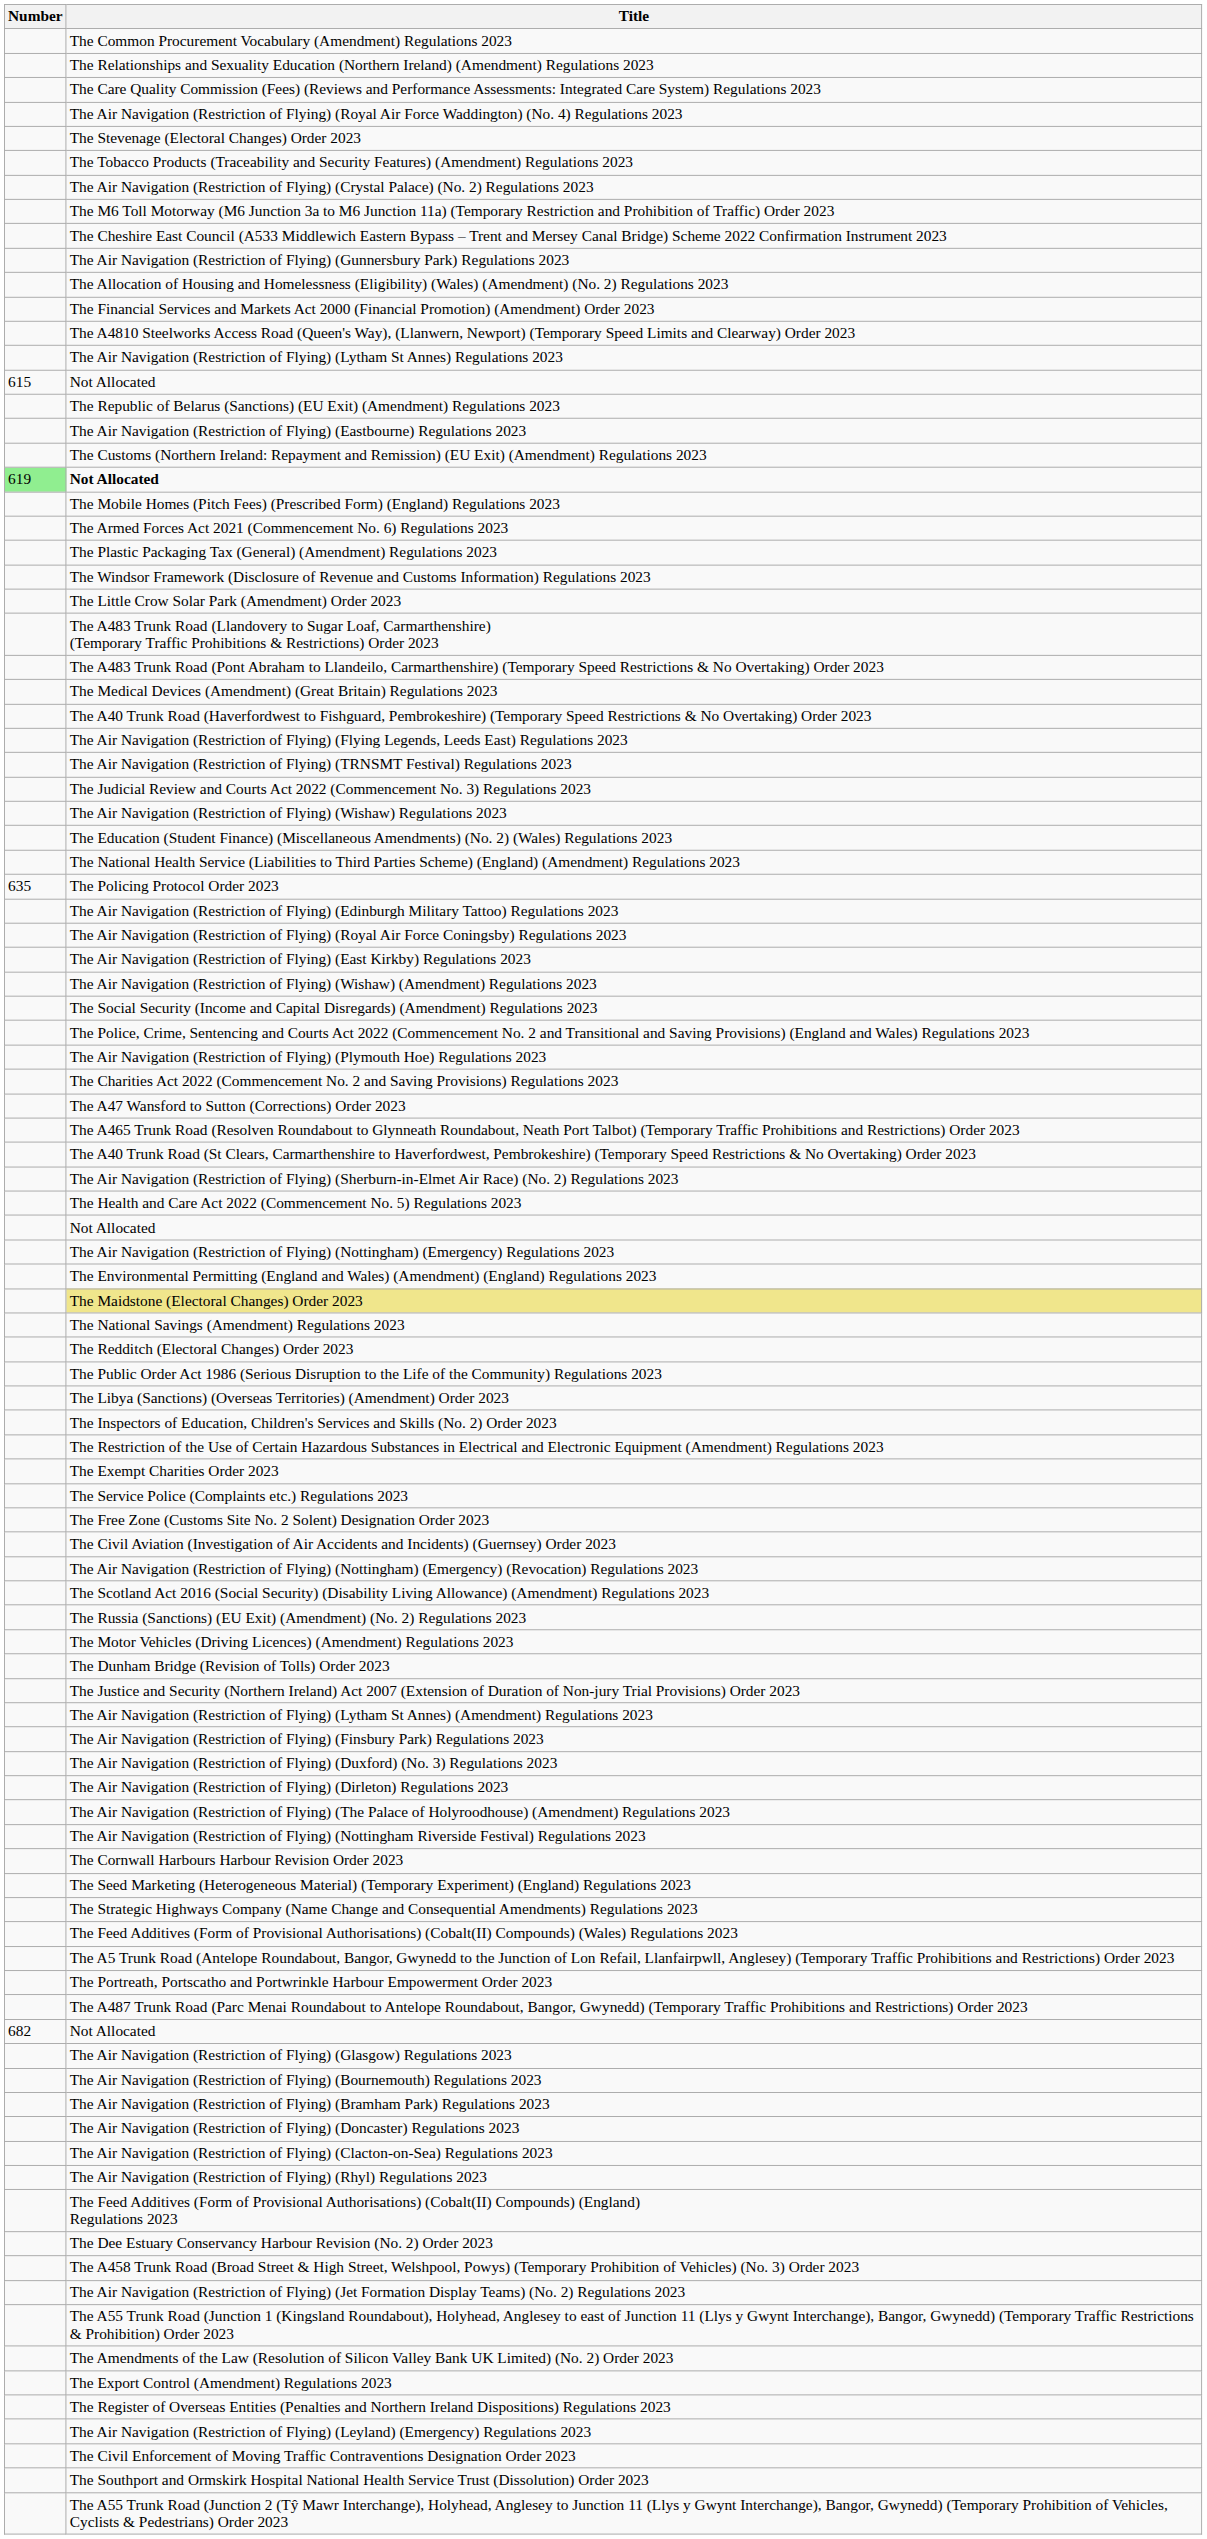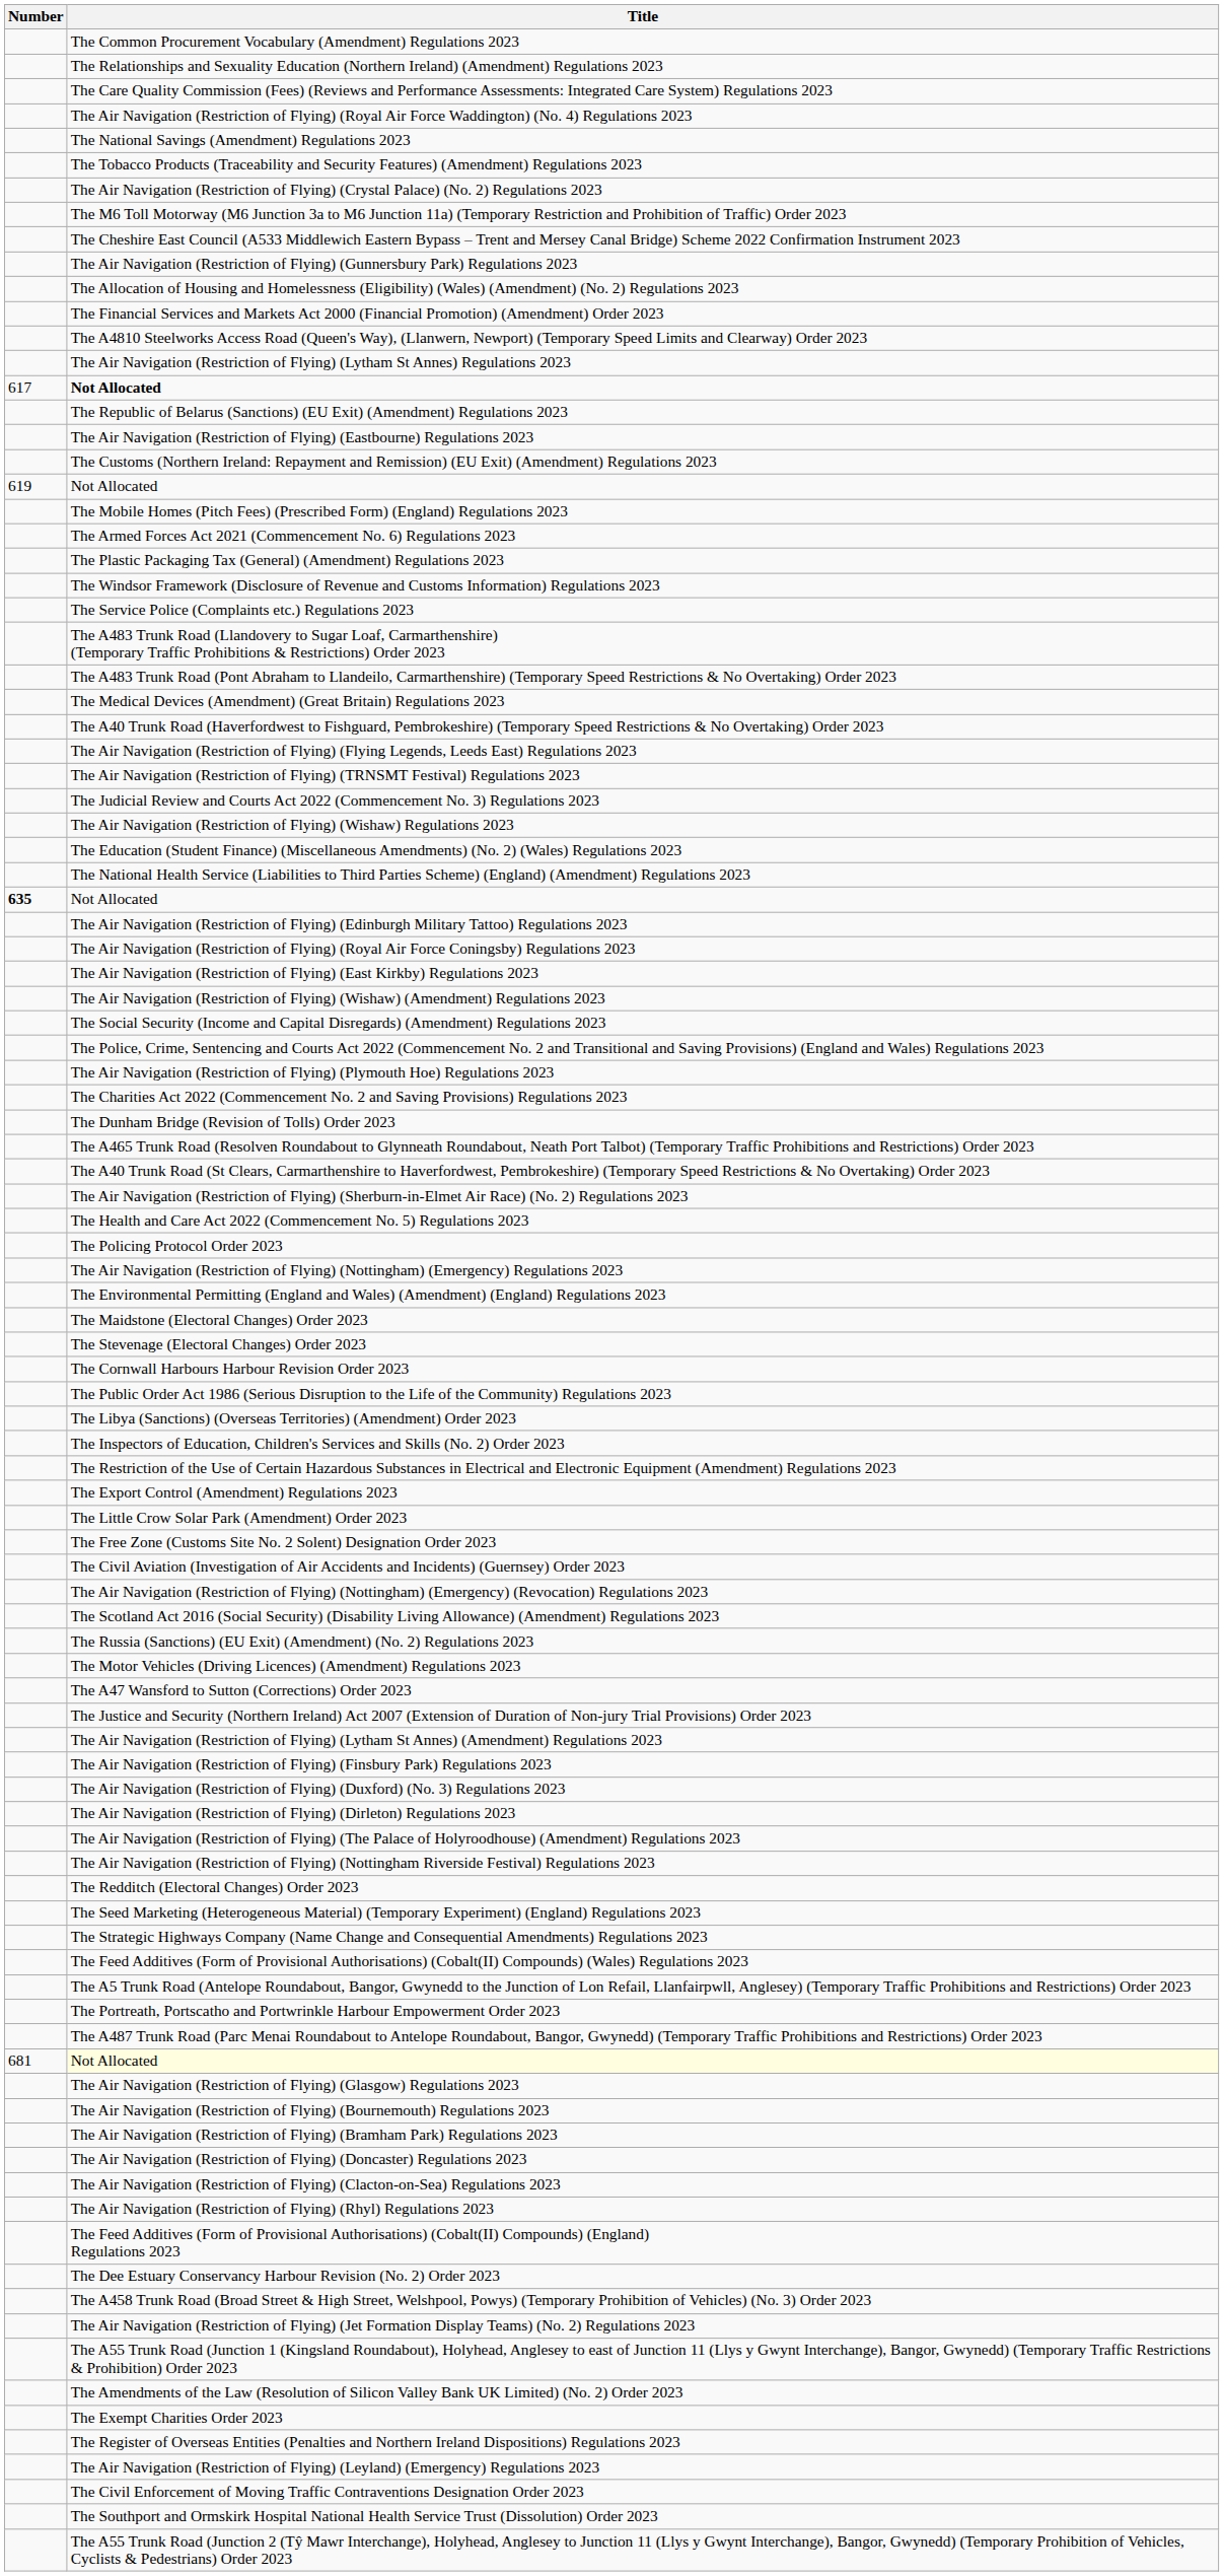row 6 | Title: The Stevenage (Electoral Changes) Order 2023 -> The National Savings (Amendment) Regulations 2023
row 16 | Number: 615 -> 617
row 16 | Title: normal -> bold
row 20 | Number: lightgreen background -> no background
row 20 | Title: bold -> normal
row 25 | Title: The Little Crow Solar Park (Amendment) Order 2023 -> The Service Police (Complaints etc.) Regulations 2023
row 36 | Number: normal -> bold
row 36 | Title: The Policing Protocol Order 2023 -> Not Allocated
row 45 | Title: The A47 Wansford to Sutton (Corrections) Order 2023 -> The Dunham Bridge (Revision of Tolls) Order 2023
row 50 | Title: Not Allocated -> The Policing Protocol Order 2023
row 53 | Title: khaki background -> no background
row 54 | Title: The National Savings (Amendment) Regulations 2023 -> The Stevenage (Electoral Changes) Order 2023
row 55 | Title: The Redditch (Electoral Changes) Order 2023 -> The Cornwall Harbours Harbour Revision Order 2023
row 60 | Title: The Exempt Charities Order 2023 -> The Export Control (Amendment) Regulations 2023
row 61 | Title: The Service Police (Complaints etc.) Regulations 2023 -> The Little Crow Solar Park (Amendment) Order 2023
row 68 | Title: The Dunham Bridge (Revision of Tolls) Order 2023 -> The A47 Wansford to Sutton (Corrections) Order 2023
row 76 | Title: The Cornwall Harbours Harbour Revision Order 2023 -> The Redditch (Electoral Changes) Order 2023
row 83 | Number: 682 -> 681
row 83 | Title: no background -> lightyellow background
row 96 | Title: The Export Control (Amendment) Regulations 2023 -> The Exempt Charities Order 2023
